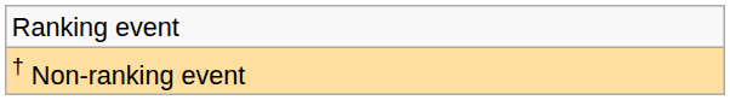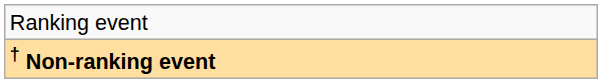row 2 | column 1: normal -> bold
